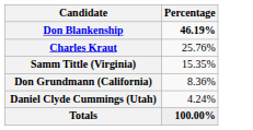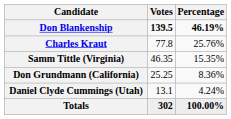+ column: Votes | 139.5 | 77.8 | 46.35 | 25.25 | 13.1 | 302
